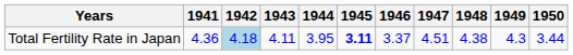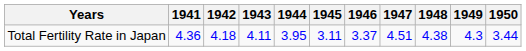row 2 | 1942: lightblue background -> no background
row 2 | 1945: bold -> normal
